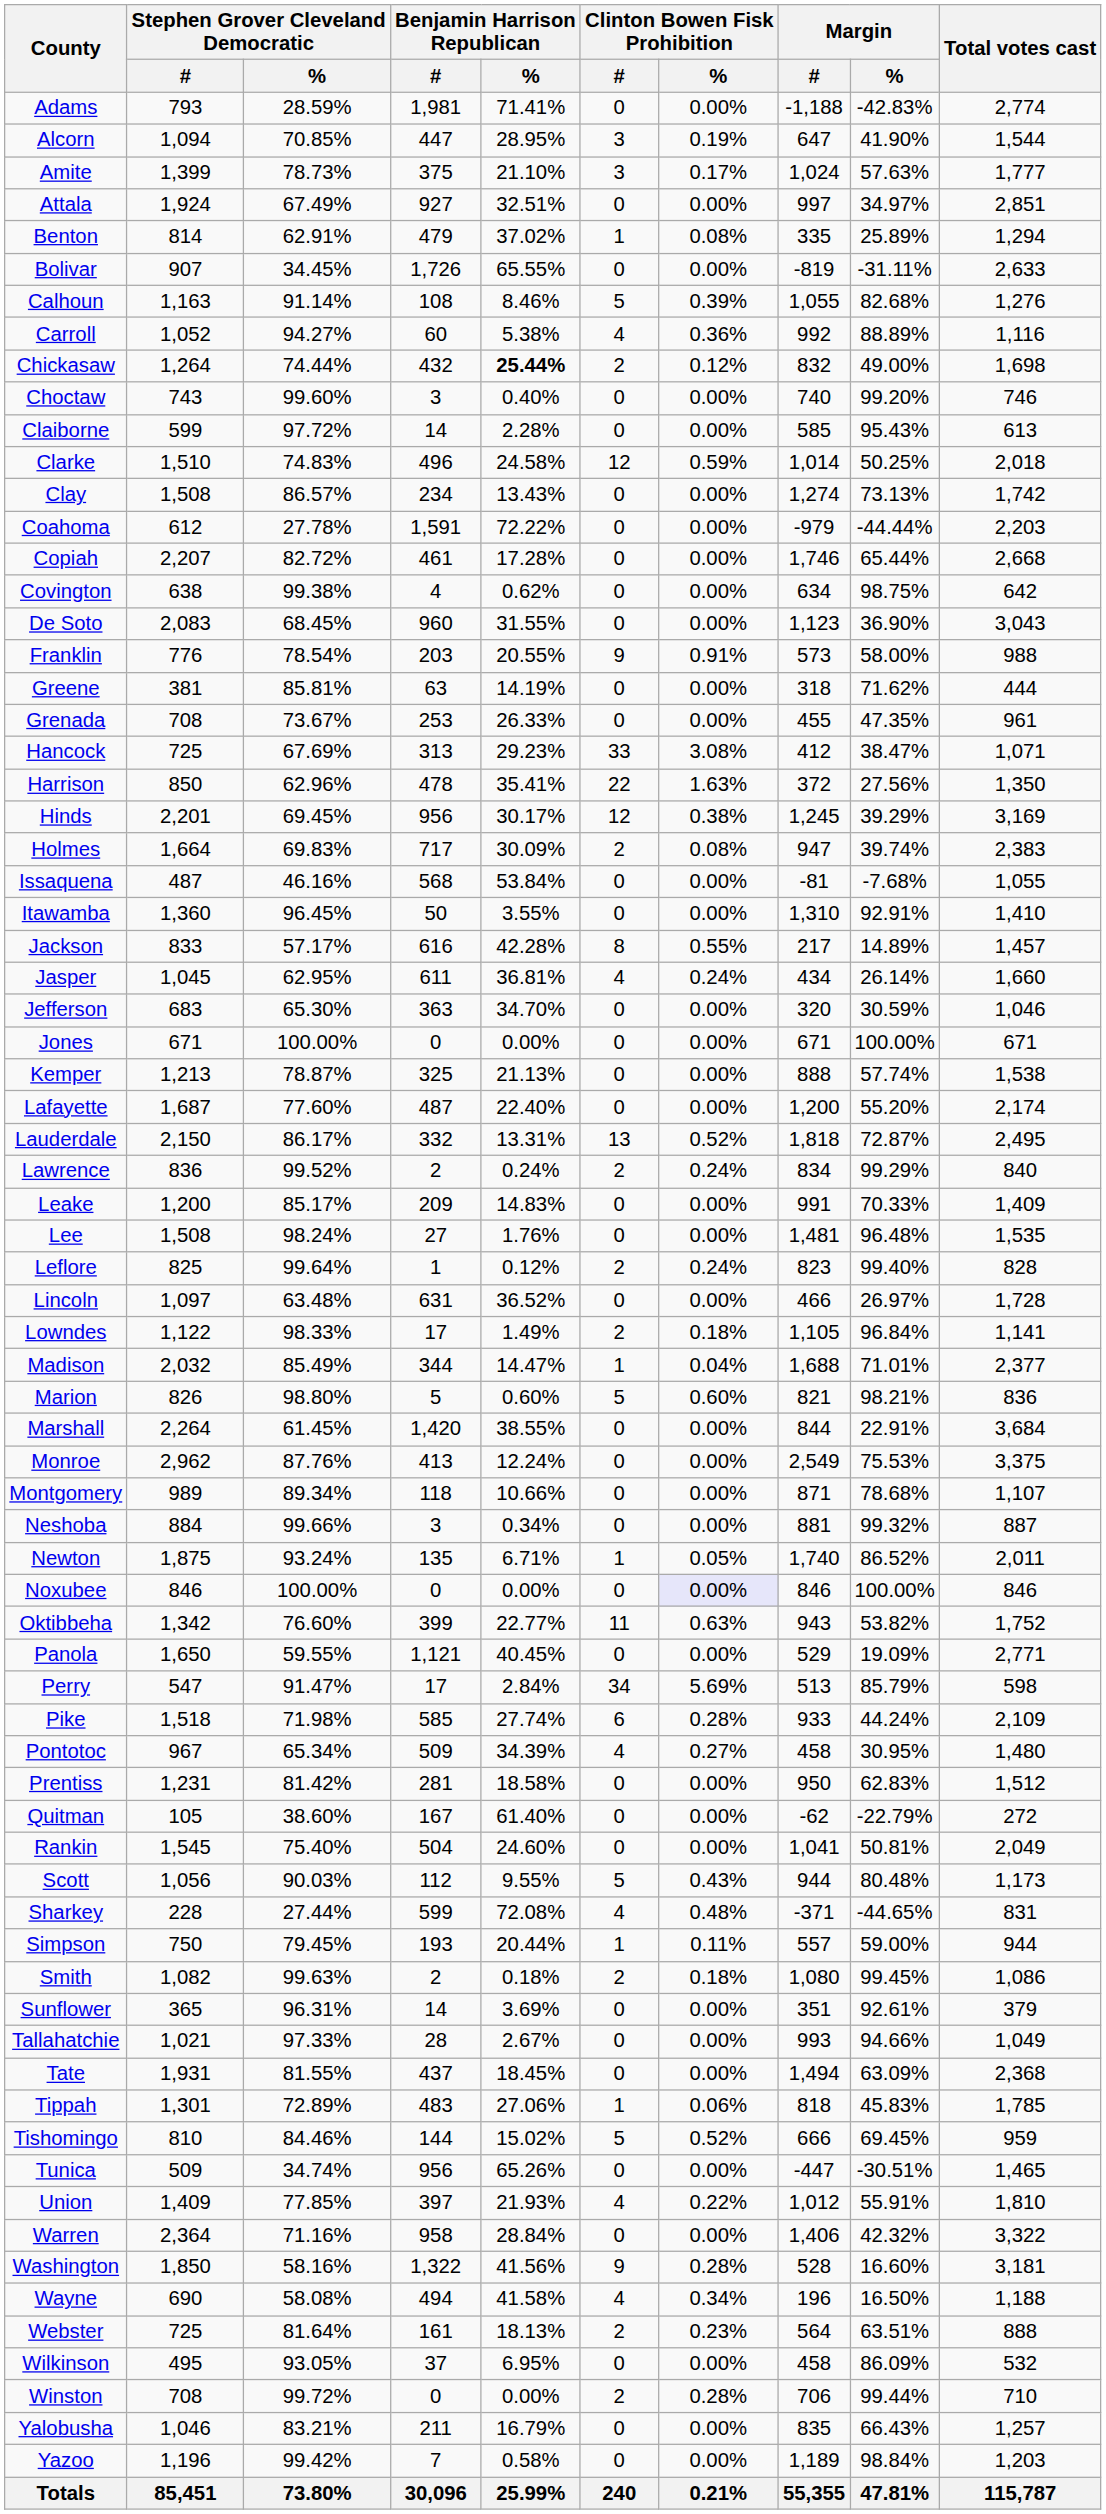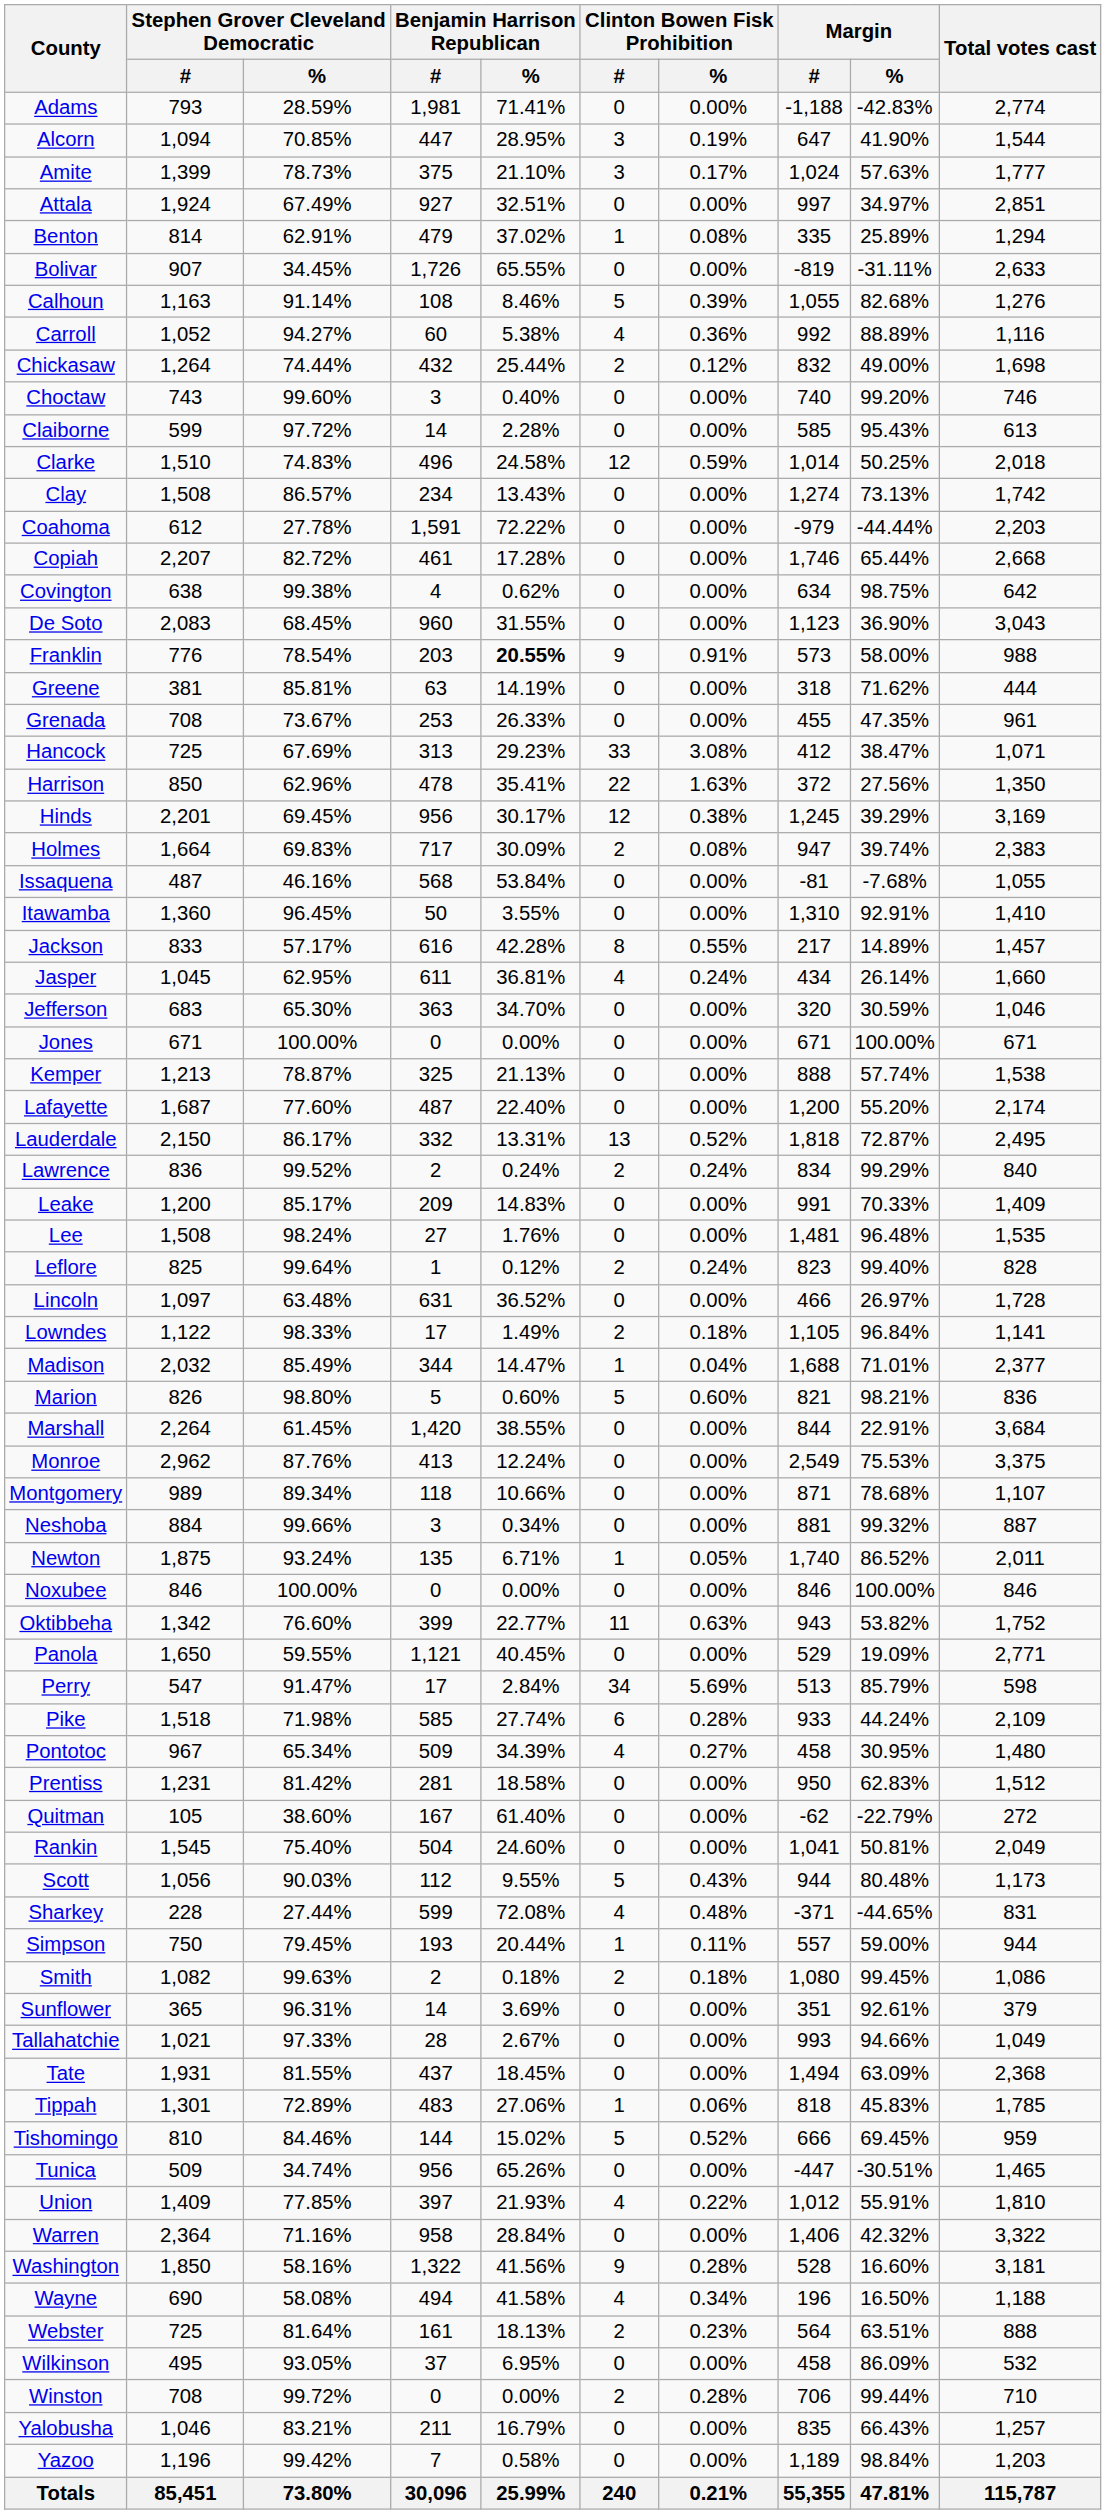Chickasaw | Benjamin Harrison Republican / %: bold -> normal
Franklin | Benjamin Harrison Republican / %: normal -> bold
Noxubee | Clinton Bowen Fisk Prohibition / %: lavender background -> no background
